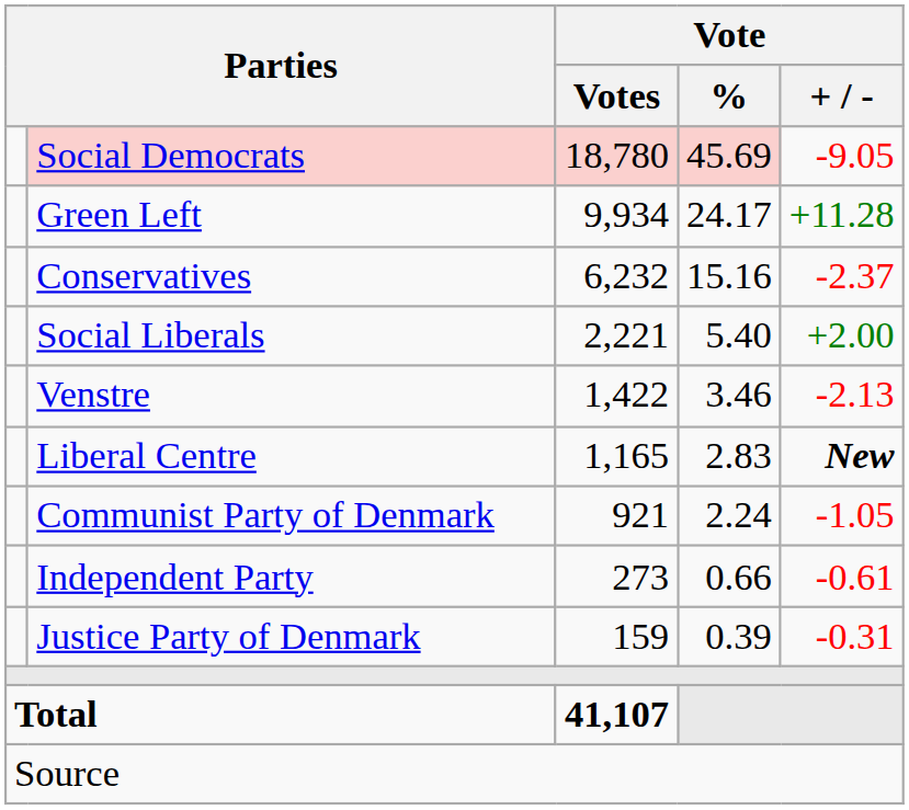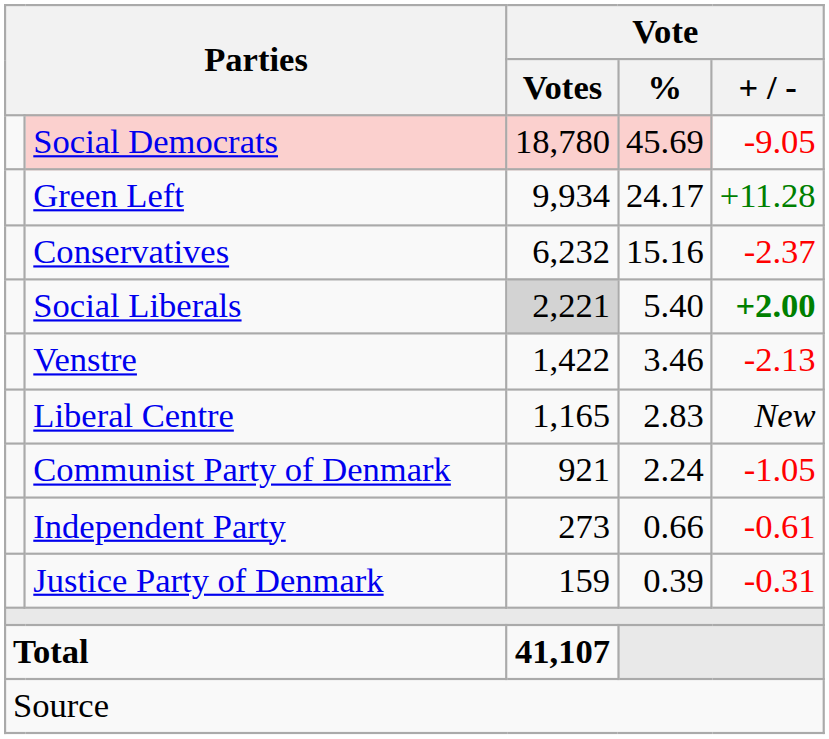Social Liberals | Vote / Votes: no background -> lightgrey background
Social Liberals | Vote / + / -: normal -> bold
Liberal Centre | Vote / + / -: bold -> normal
